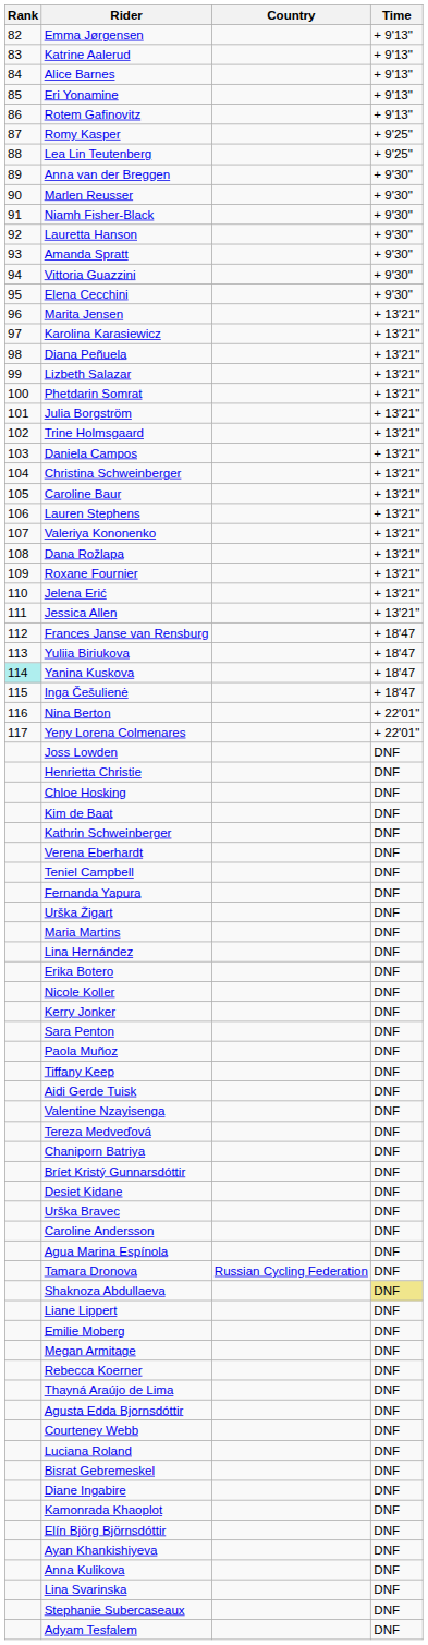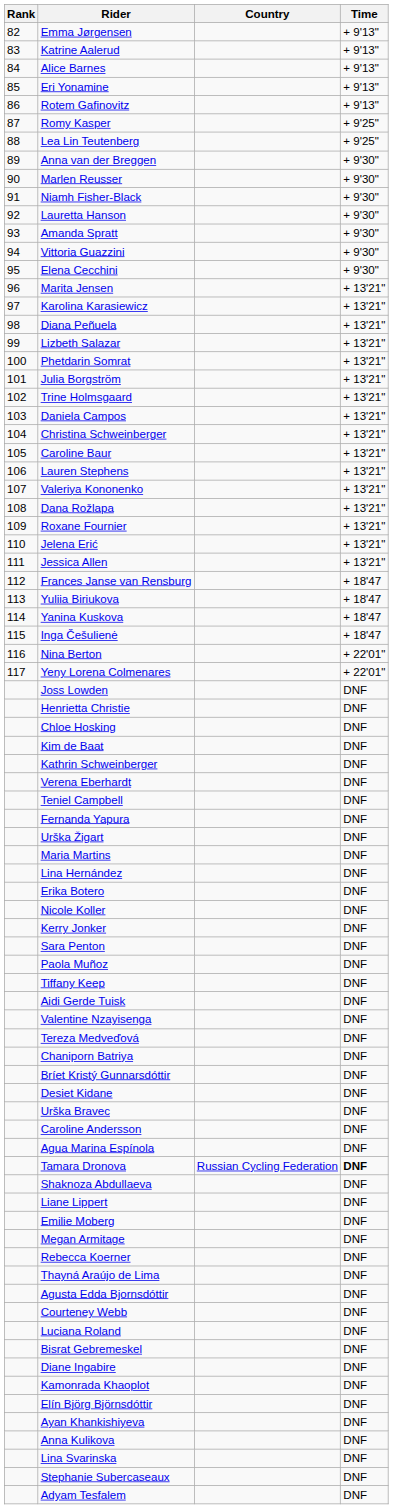Yanina Kuskova | Rank: paleturquoise background -> no background
Tamara Dronova | Time: normal -> bold
Shaknoza Abdullaeva | Time: khaki background -> no background
